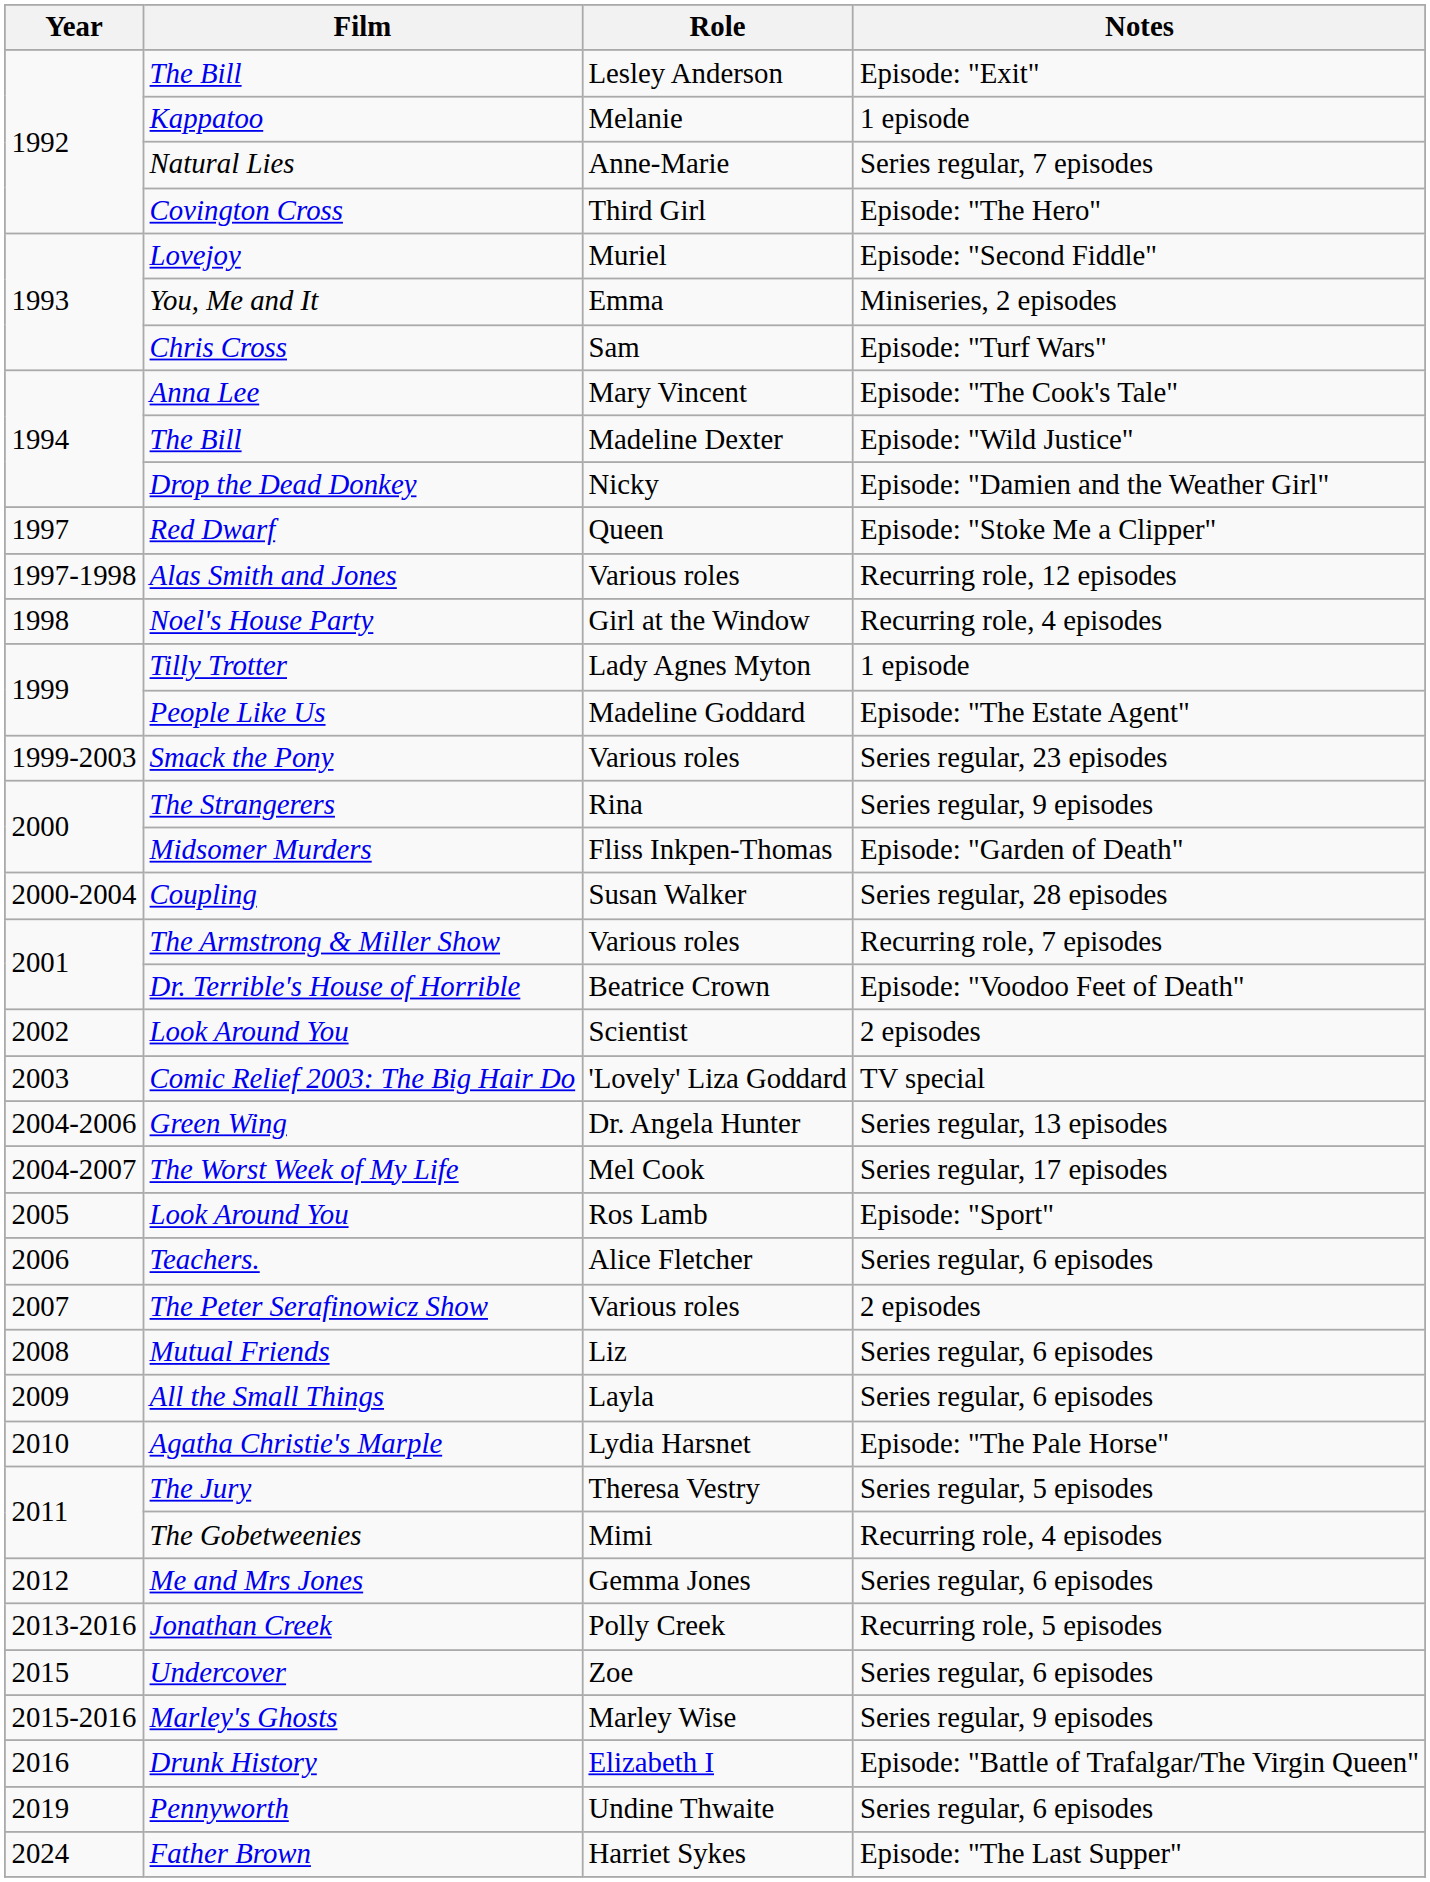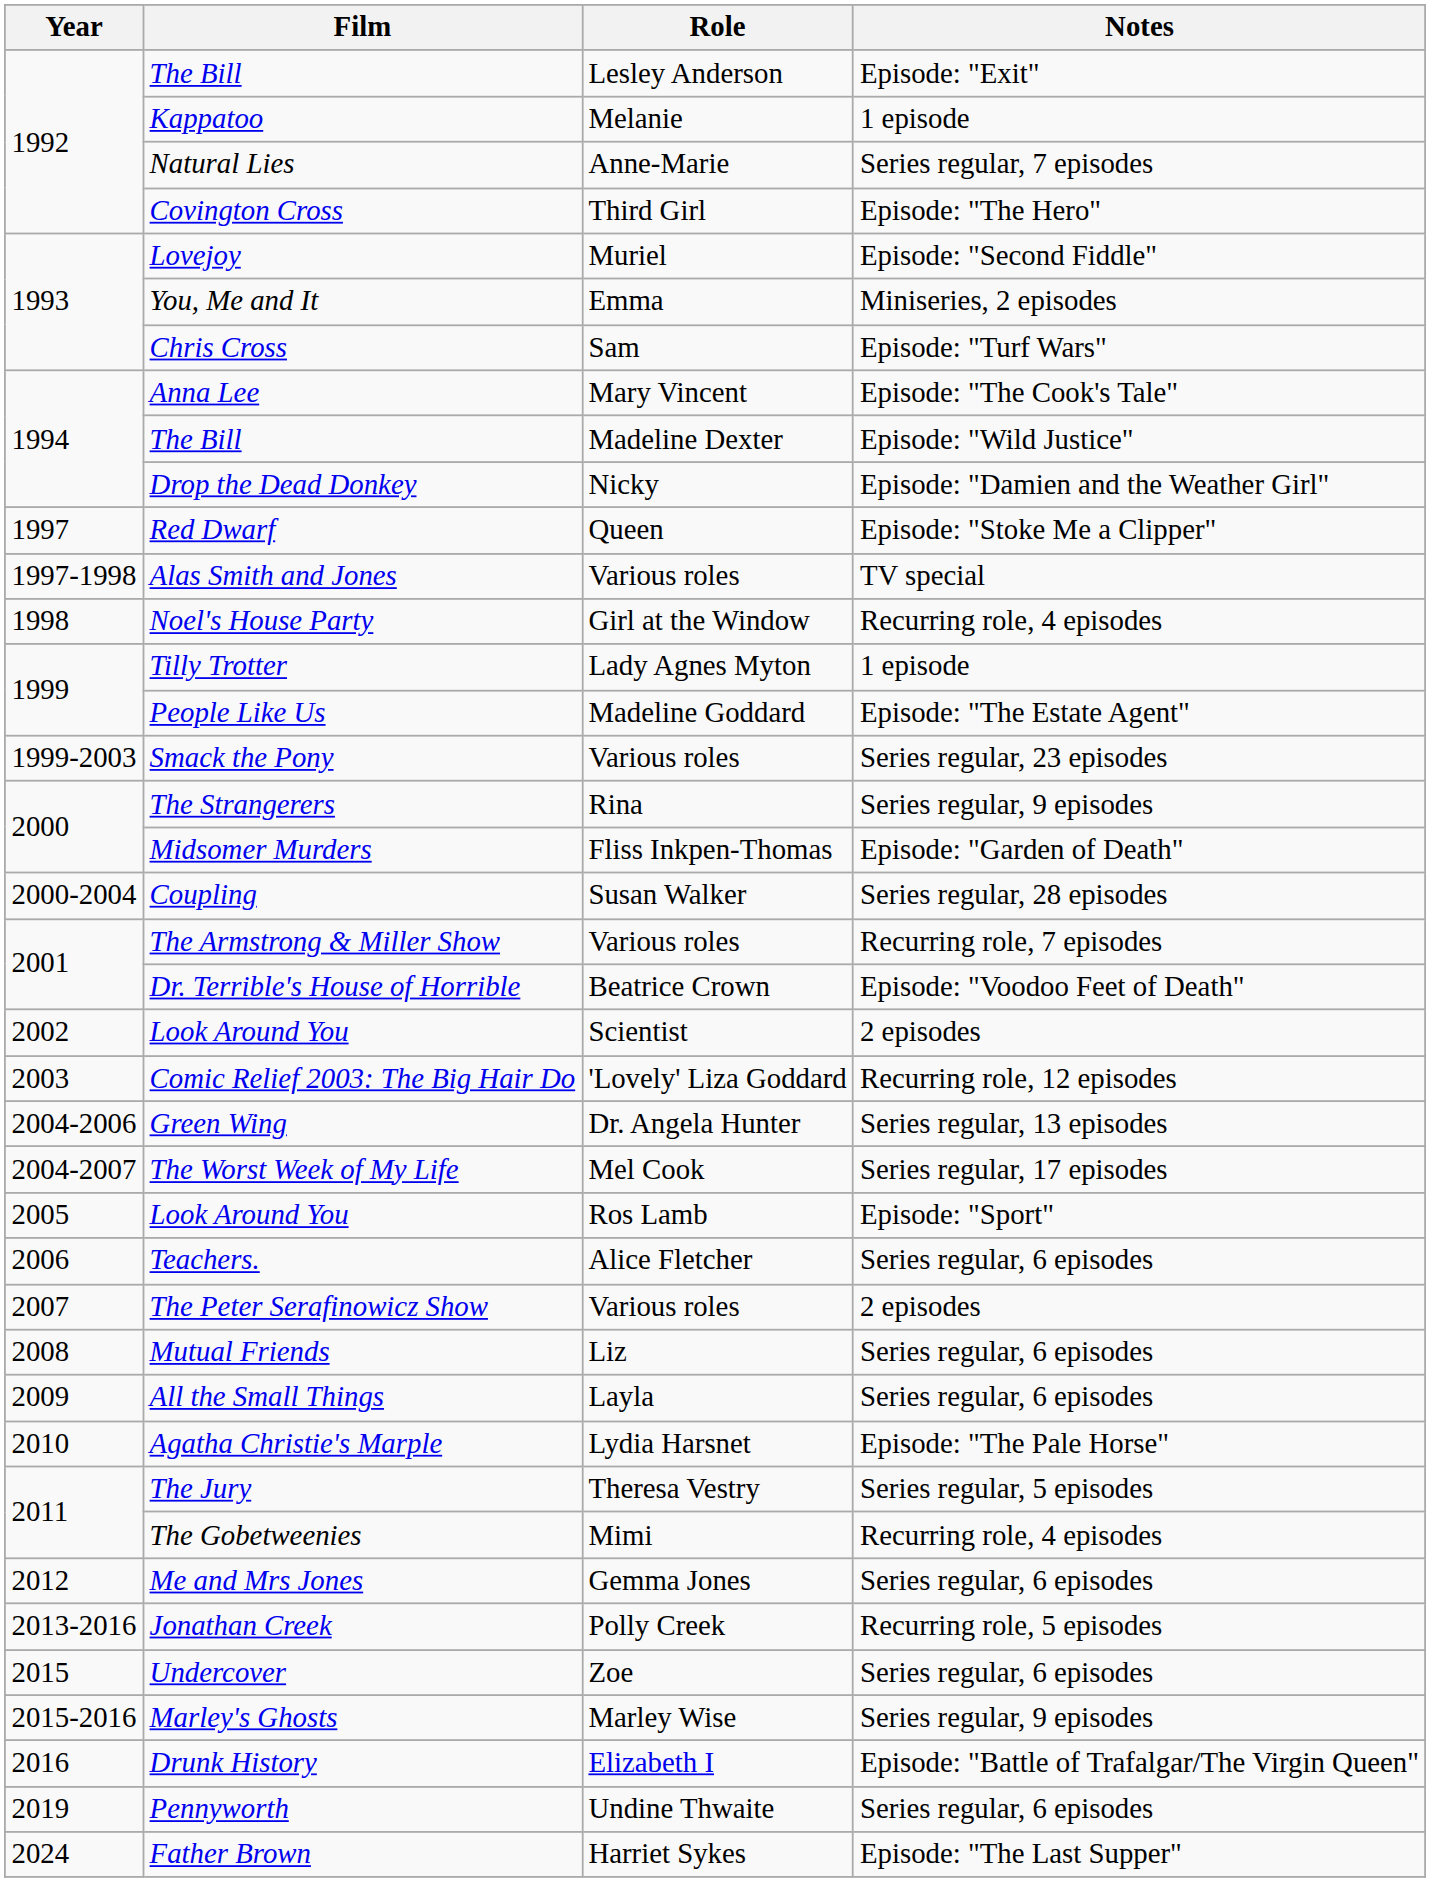Alas Smith and Jones | Notes: Recurring role, 12 episodes -> TV special
Comic Relief 2003: The Big Hair Do | Notes: TV special -> Recurring role, 12 episodes
